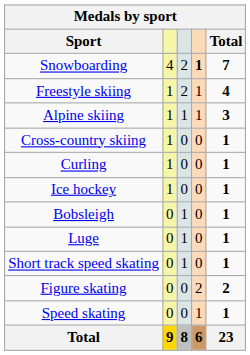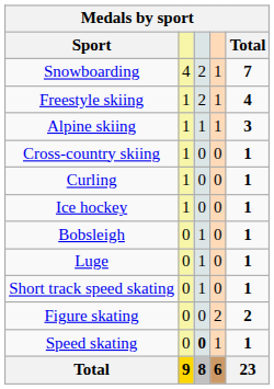Snowboarding | column 4: bold -> normal
Speed skating | column 3: normal -> bold
